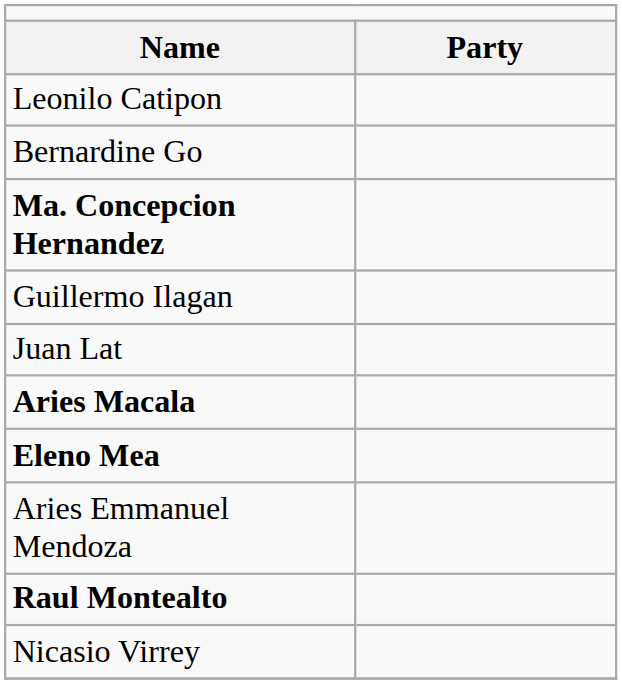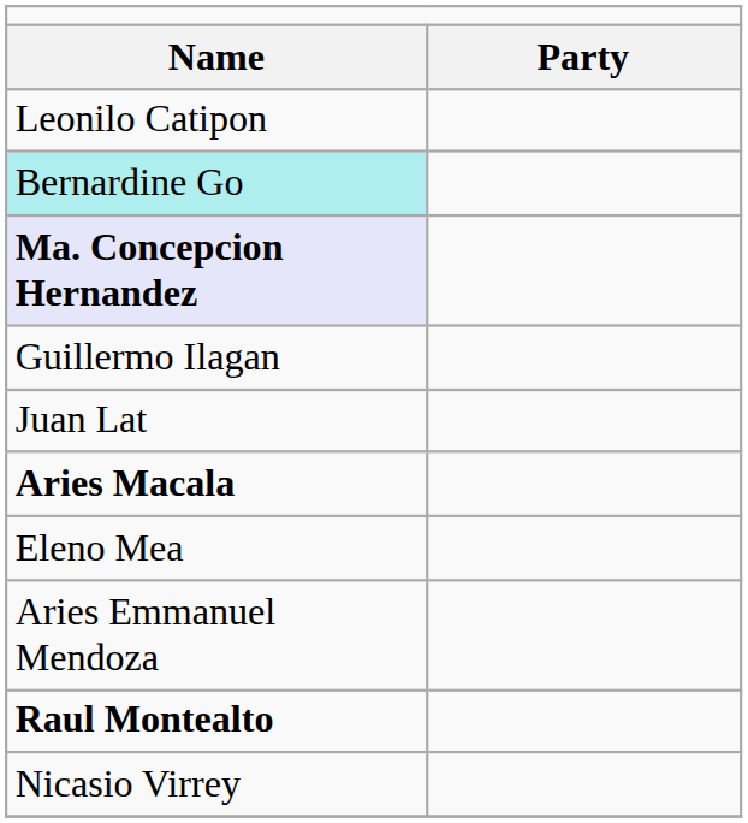Bernardine Go | column 1: no background -> paleturquoise background
Ma. Concepcion Hernandez | column 1: no background -> lavender background
Eleno Mea | column 1: bold -> normal
